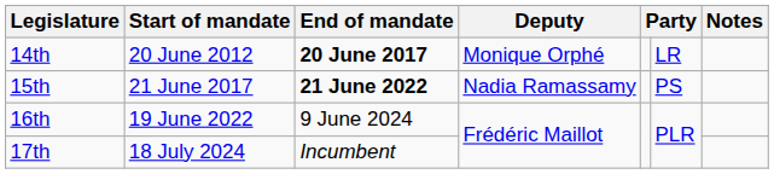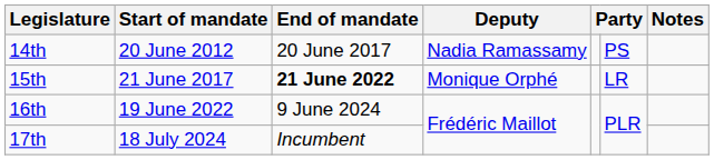14th | End of mandate: bold -> normal
14th | Deputy: Monique Orphé -> Nadia Ramassamy
14th | column 6: LR -> PS
15th | Deputy: Nadia Ramassamy -> Monique Orphé
15th | column 6: PS -> LR
